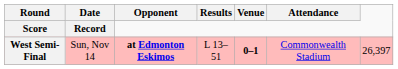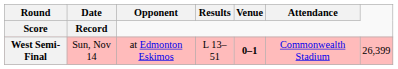West Semi-Final | Opponent: bold -> normal
West Semi-Final | column 7: 26,397 -> 26,399
